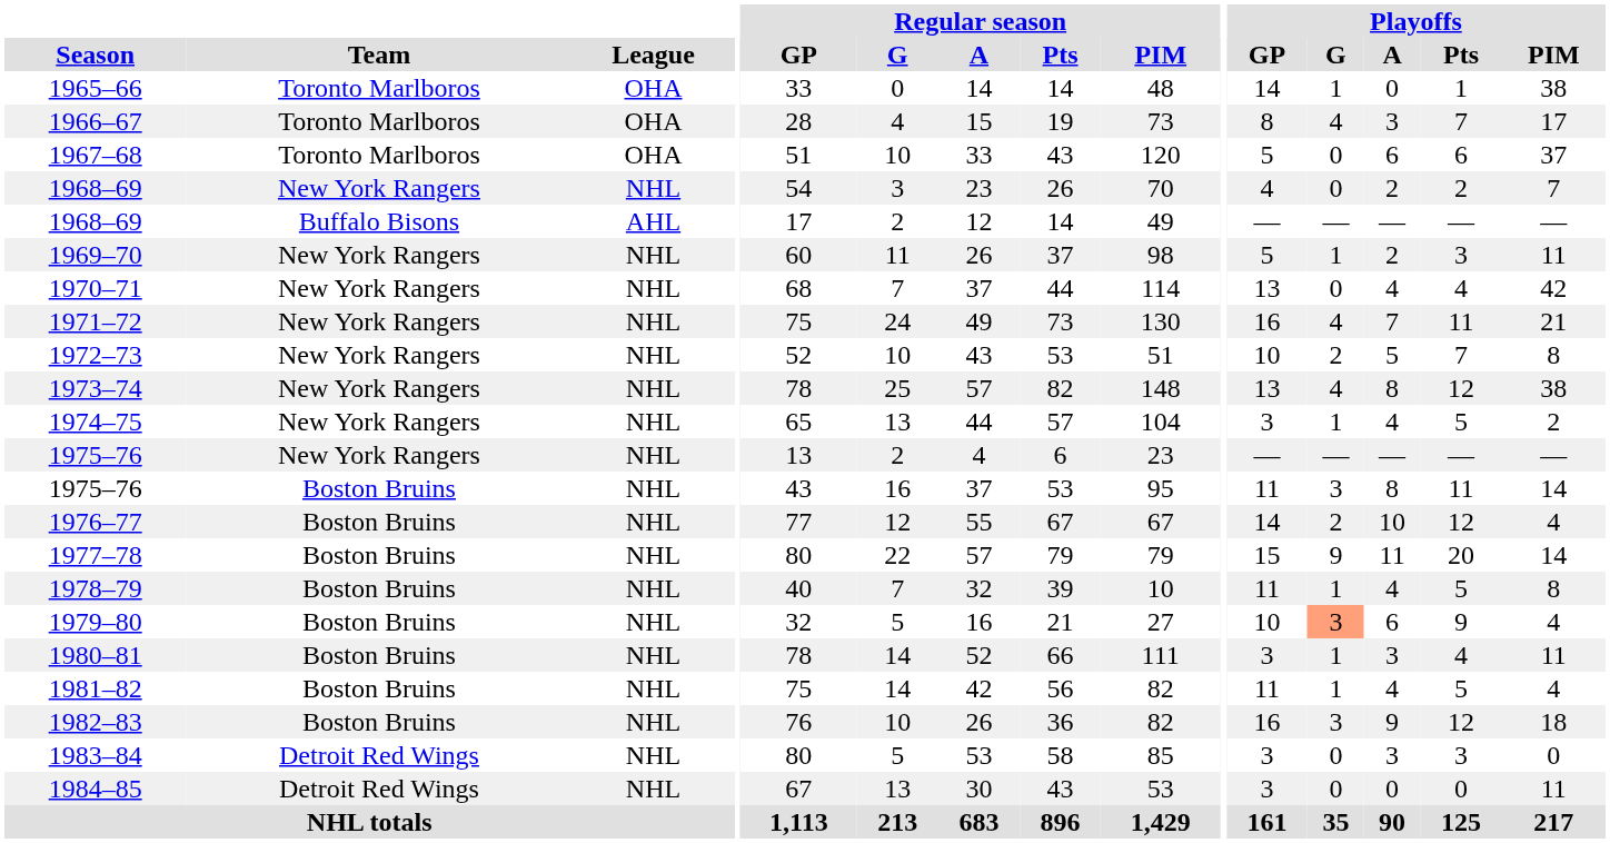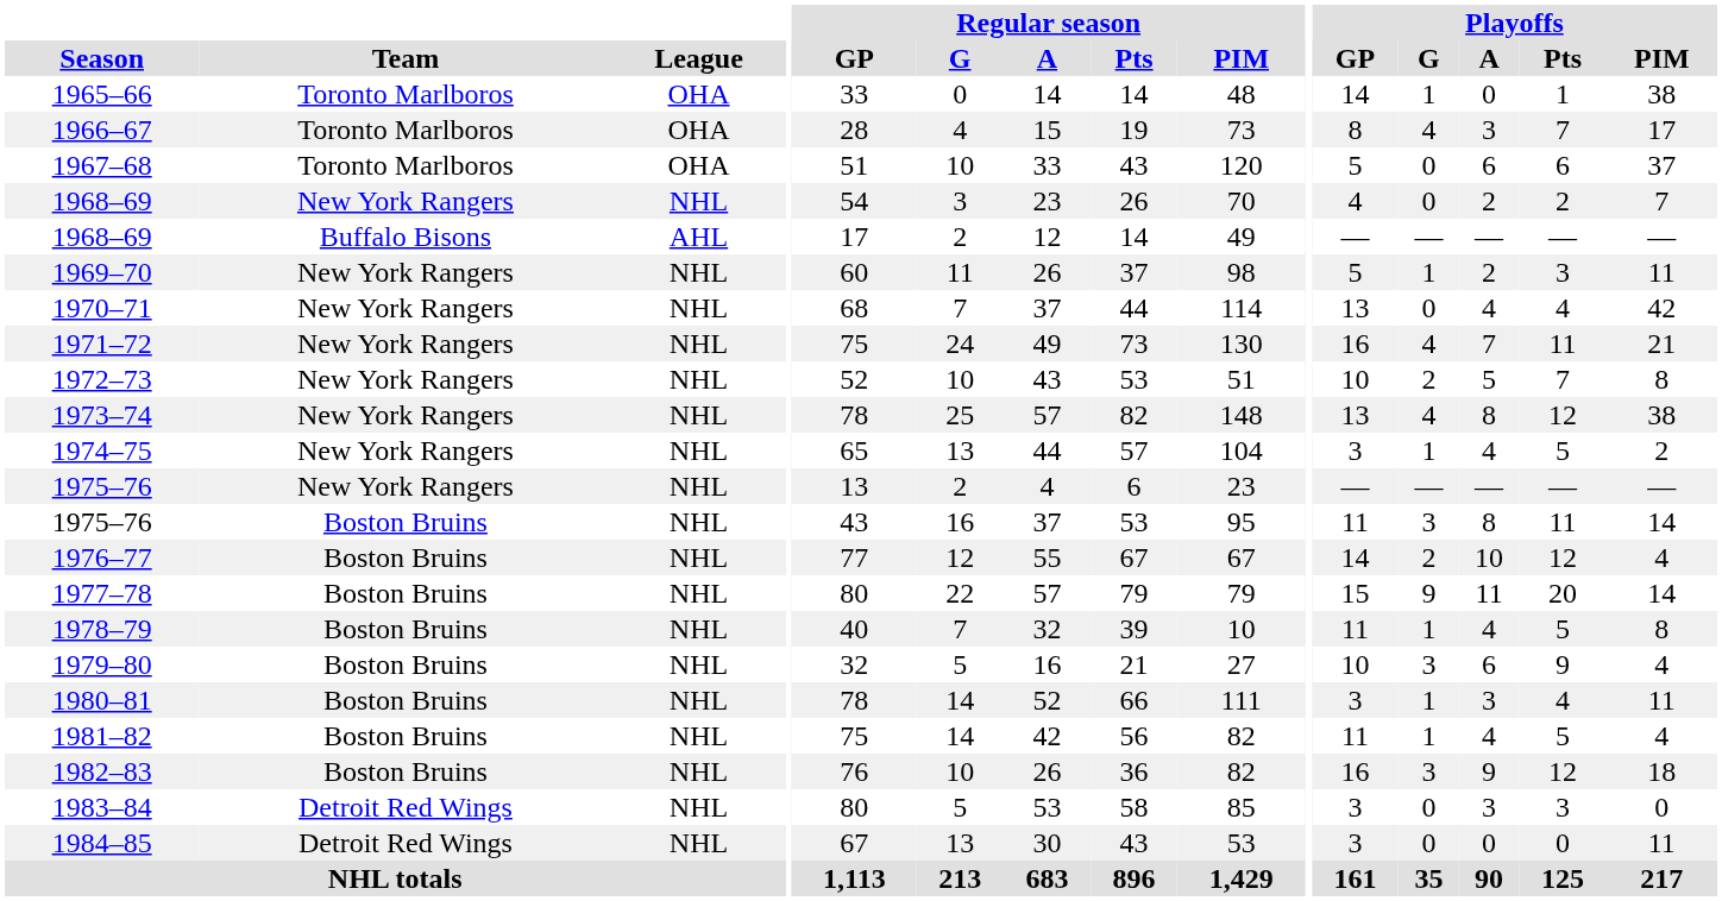1979–80 | Playoffs / G: lightsalmon background -> no background
